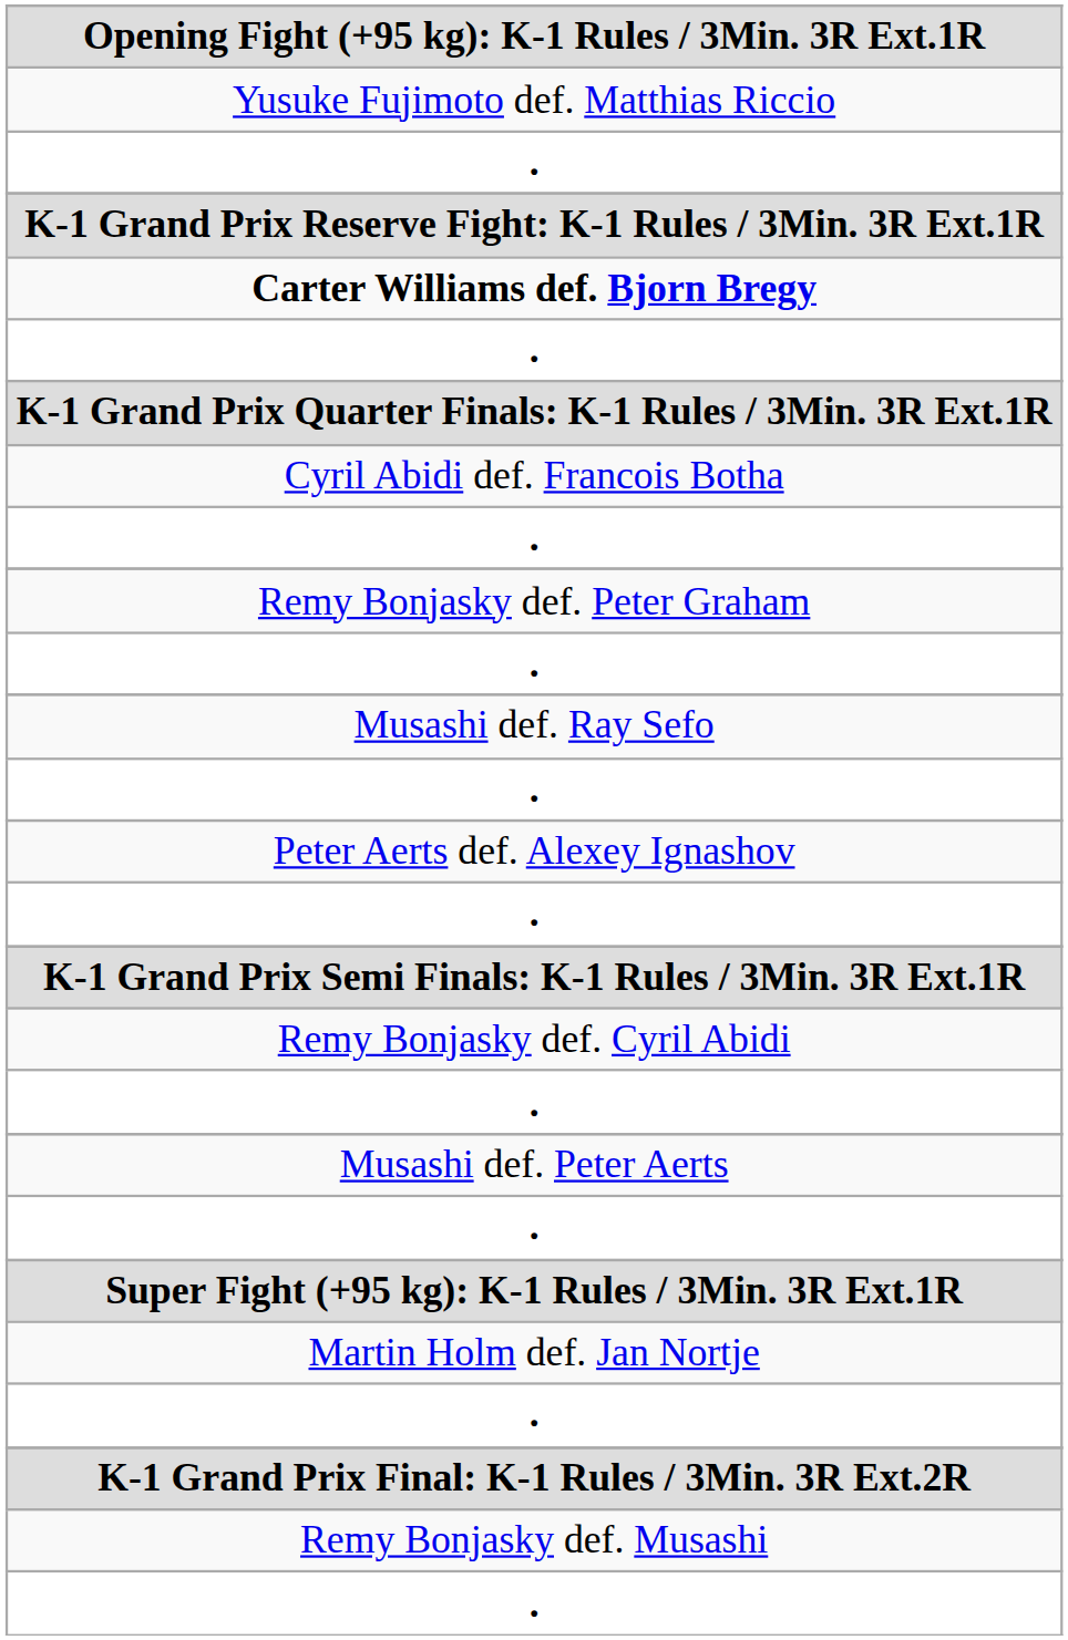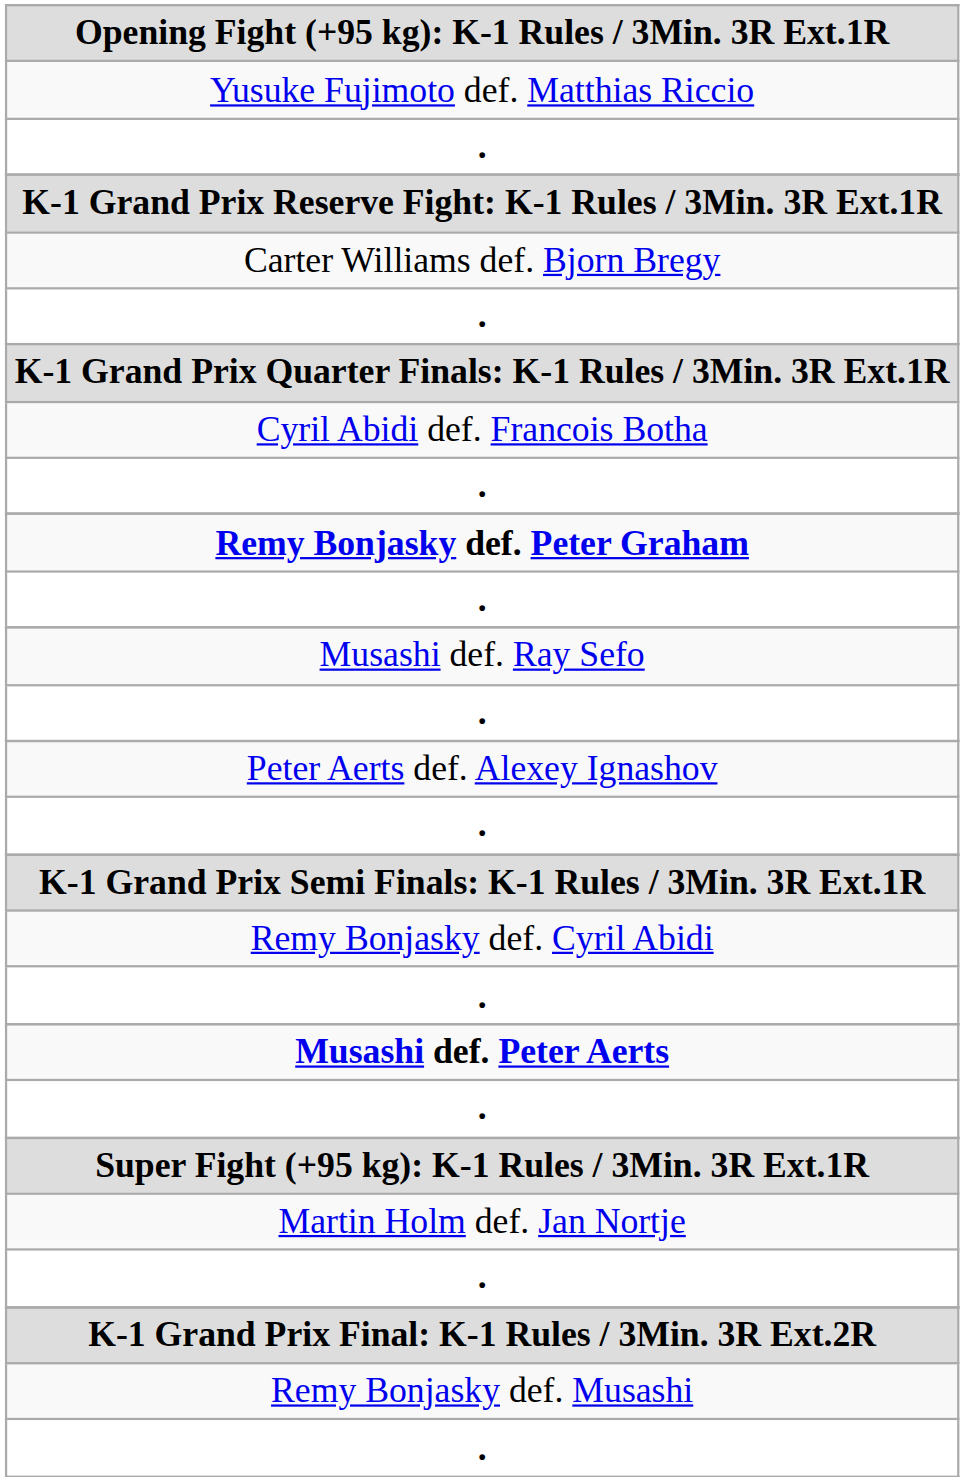Carter Williams def. Bjorn Bregy | column 1: bold -> normal
Remy Bonjasky def. Peter Graham | column 1: normal -> bold
Musashi def. Peter Aerts | column 1: normal -> bold
